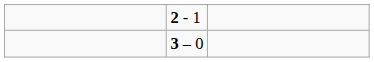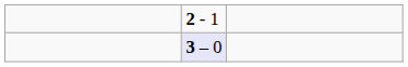row 2 | column 2: no background -> lavender background
